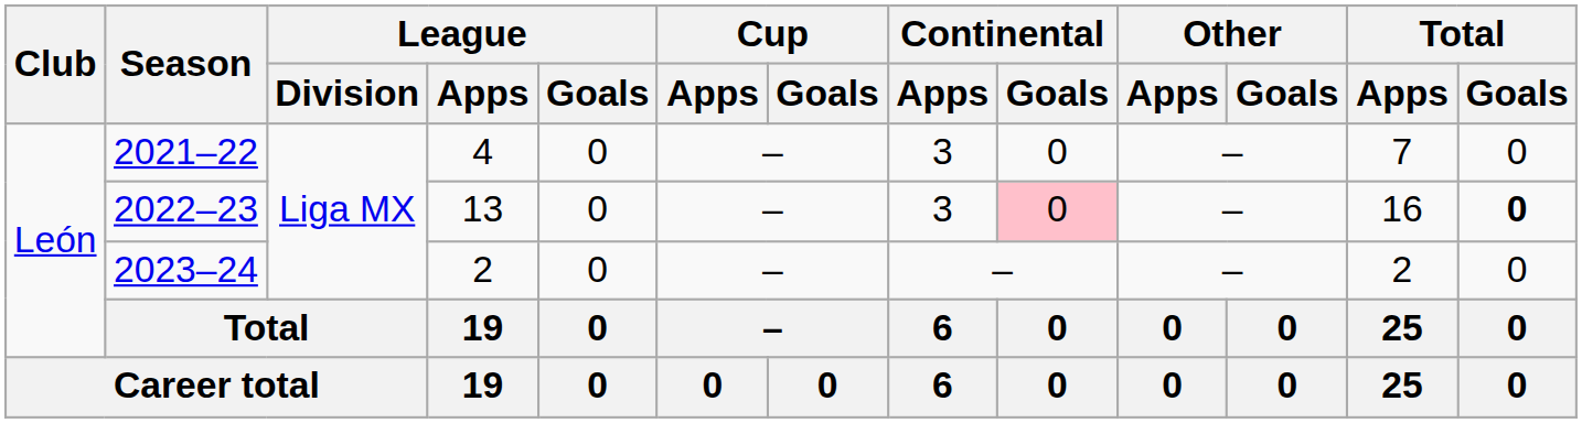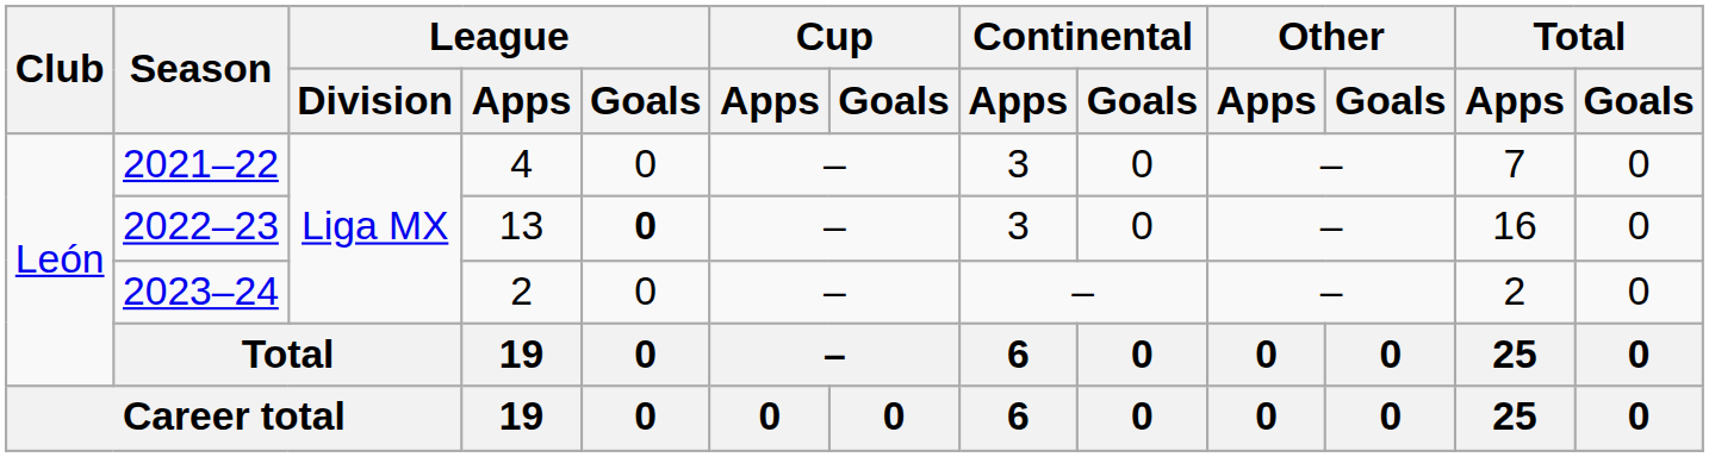2022–23 | League / Goals: normal -> bold
2022–23 | Continental / Goals: pink background -> no background
2022–23 | Total / Goals: bold -> normal
